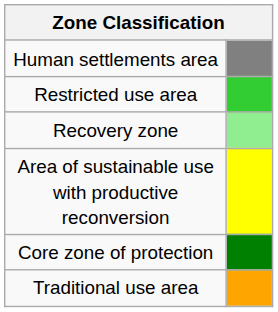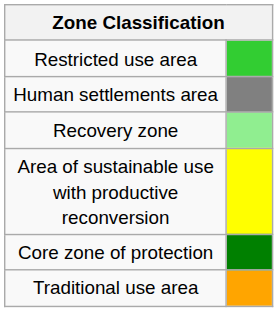rows swapped: Restricted use area <-> Human settlements area
